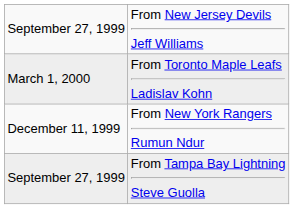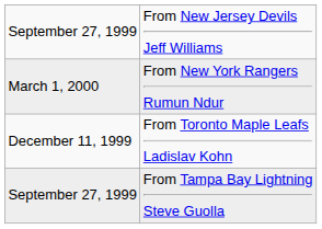row 2 | column 2: From Toronto Maple Leafs Ladislav Kohn -> From New York Rangers Rumun Ndur
row 3 | column 2: From New York Rangers Rumun Ndur -> From Toronto Maple Leafs Ladislav Kohn
